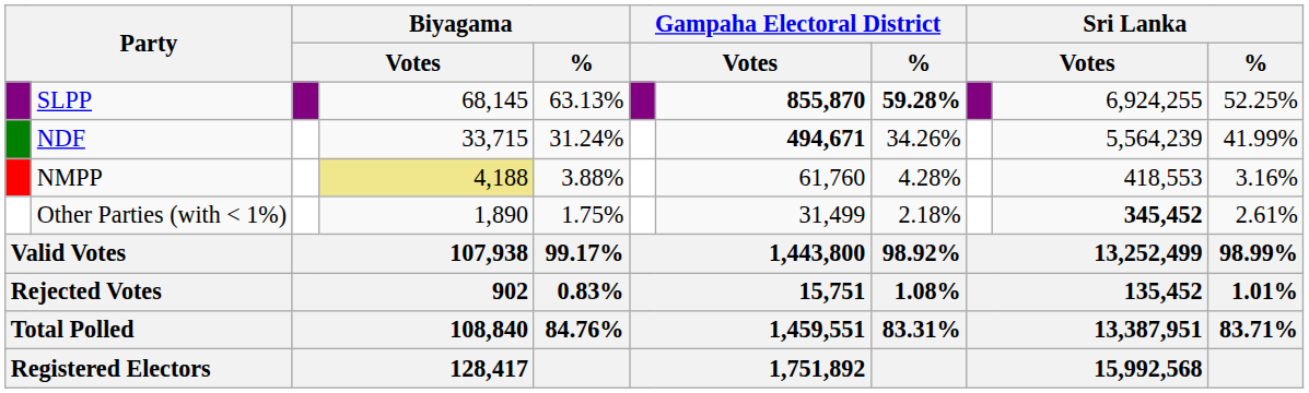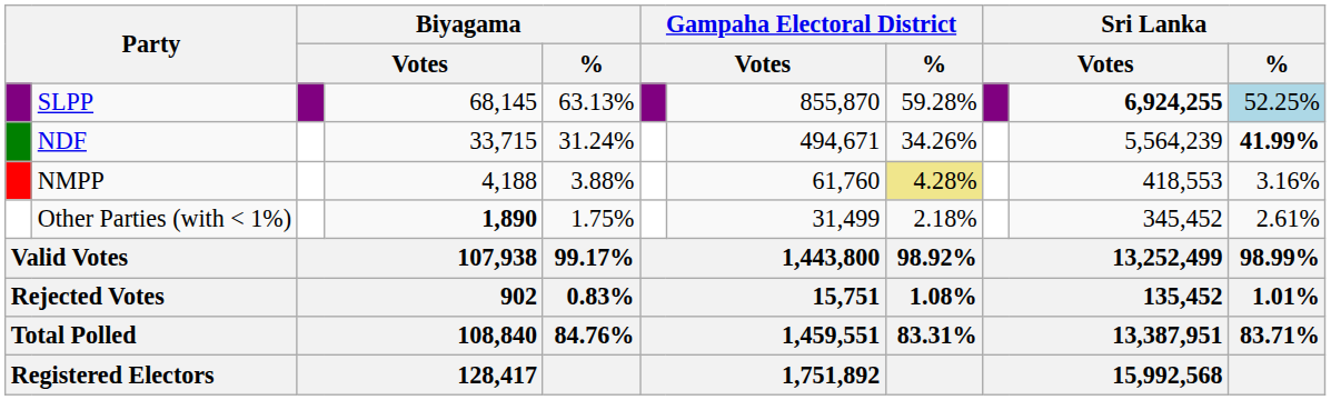SLPP | column 7: bold -> normal
SLPP | Gampaha Electoral District / %: bold -> normal
SLPP | column 10: normal -> bold
SLPP | Sri Lanka / %: no background -> lightblue background
NDF | column 7: bold -> normal
NDF | Sri Lanka / %: normal -> bold
NMPP | column 4: khaki background -> no background
NMPP | Gampaha Electoral District / %: no background -> khaki background
Other Parties (with < 1%) | column 4: normal -> bold
Other Parties (with < 1%) | column 10: bold -> normal
